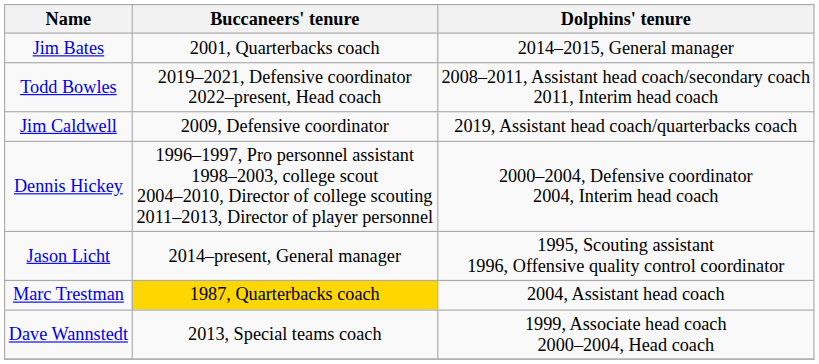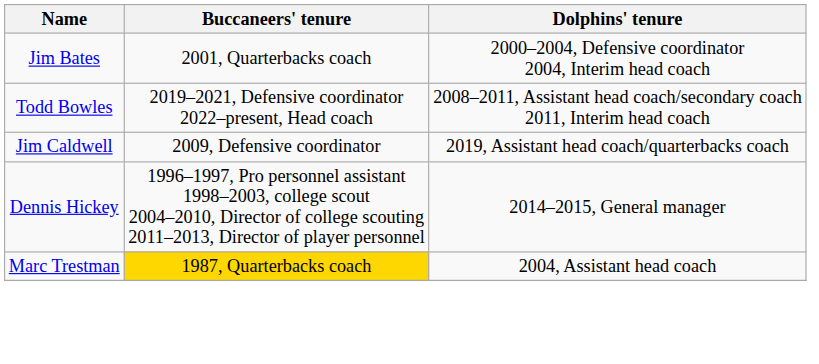Jim Bates | Dolphins' tenure: 2014–2015, General manager -> 2000–2004, Defensive coordinator 2004, Interim head coach
Dennis Hickey | Dolphins' tenure: 2000–2004, Defensive coordinator 2004, Interim head coach -> 2014–2015, General manager
- row: Jason Licht | 2014–present, General manager | 1995, Scouting assistant 1996, Offensive quality control coordinator
- row: Dave Wannstedt | 2013, Special teams coach | 1999, Associate head coach 2000–2004, Head coach
